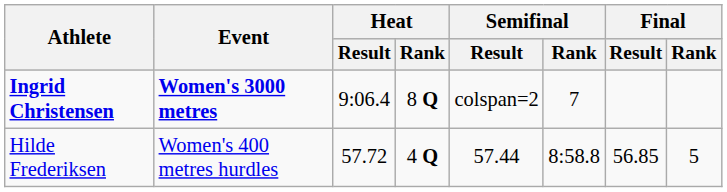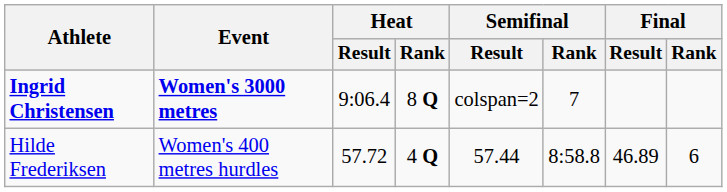Hilde Frederiksen | Final / Result: 56.85 -> 46.89
Hilde Frederiksen | Final / Rank: 5 -> 6
